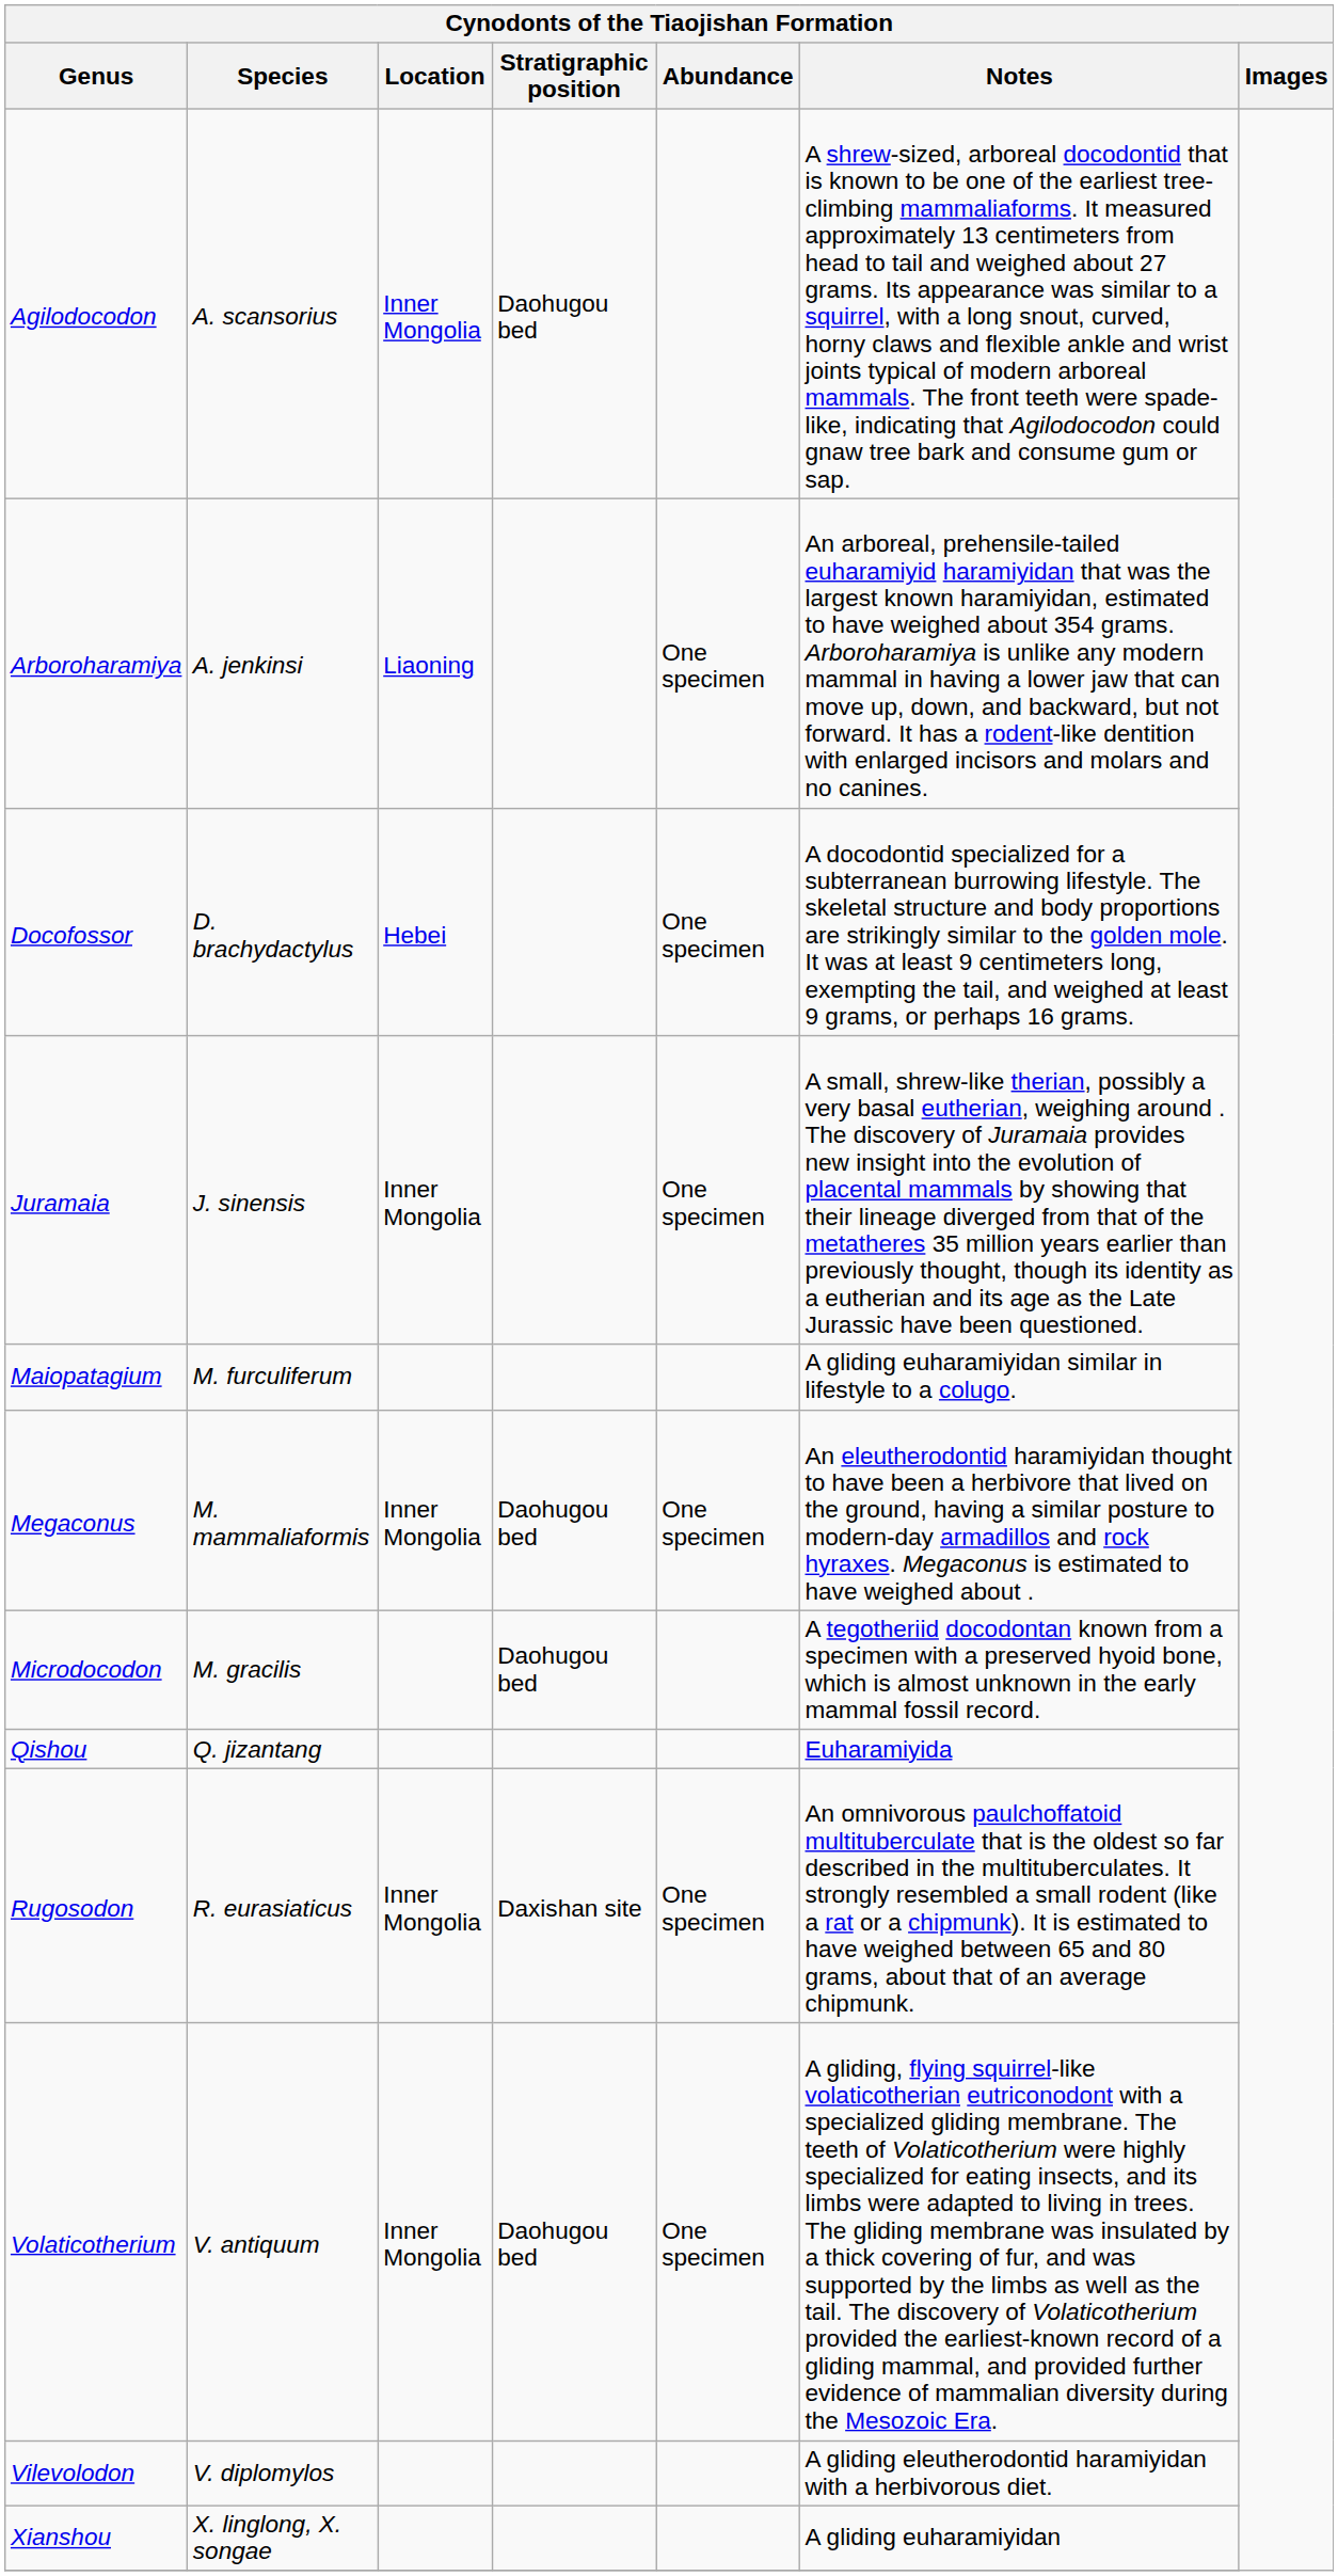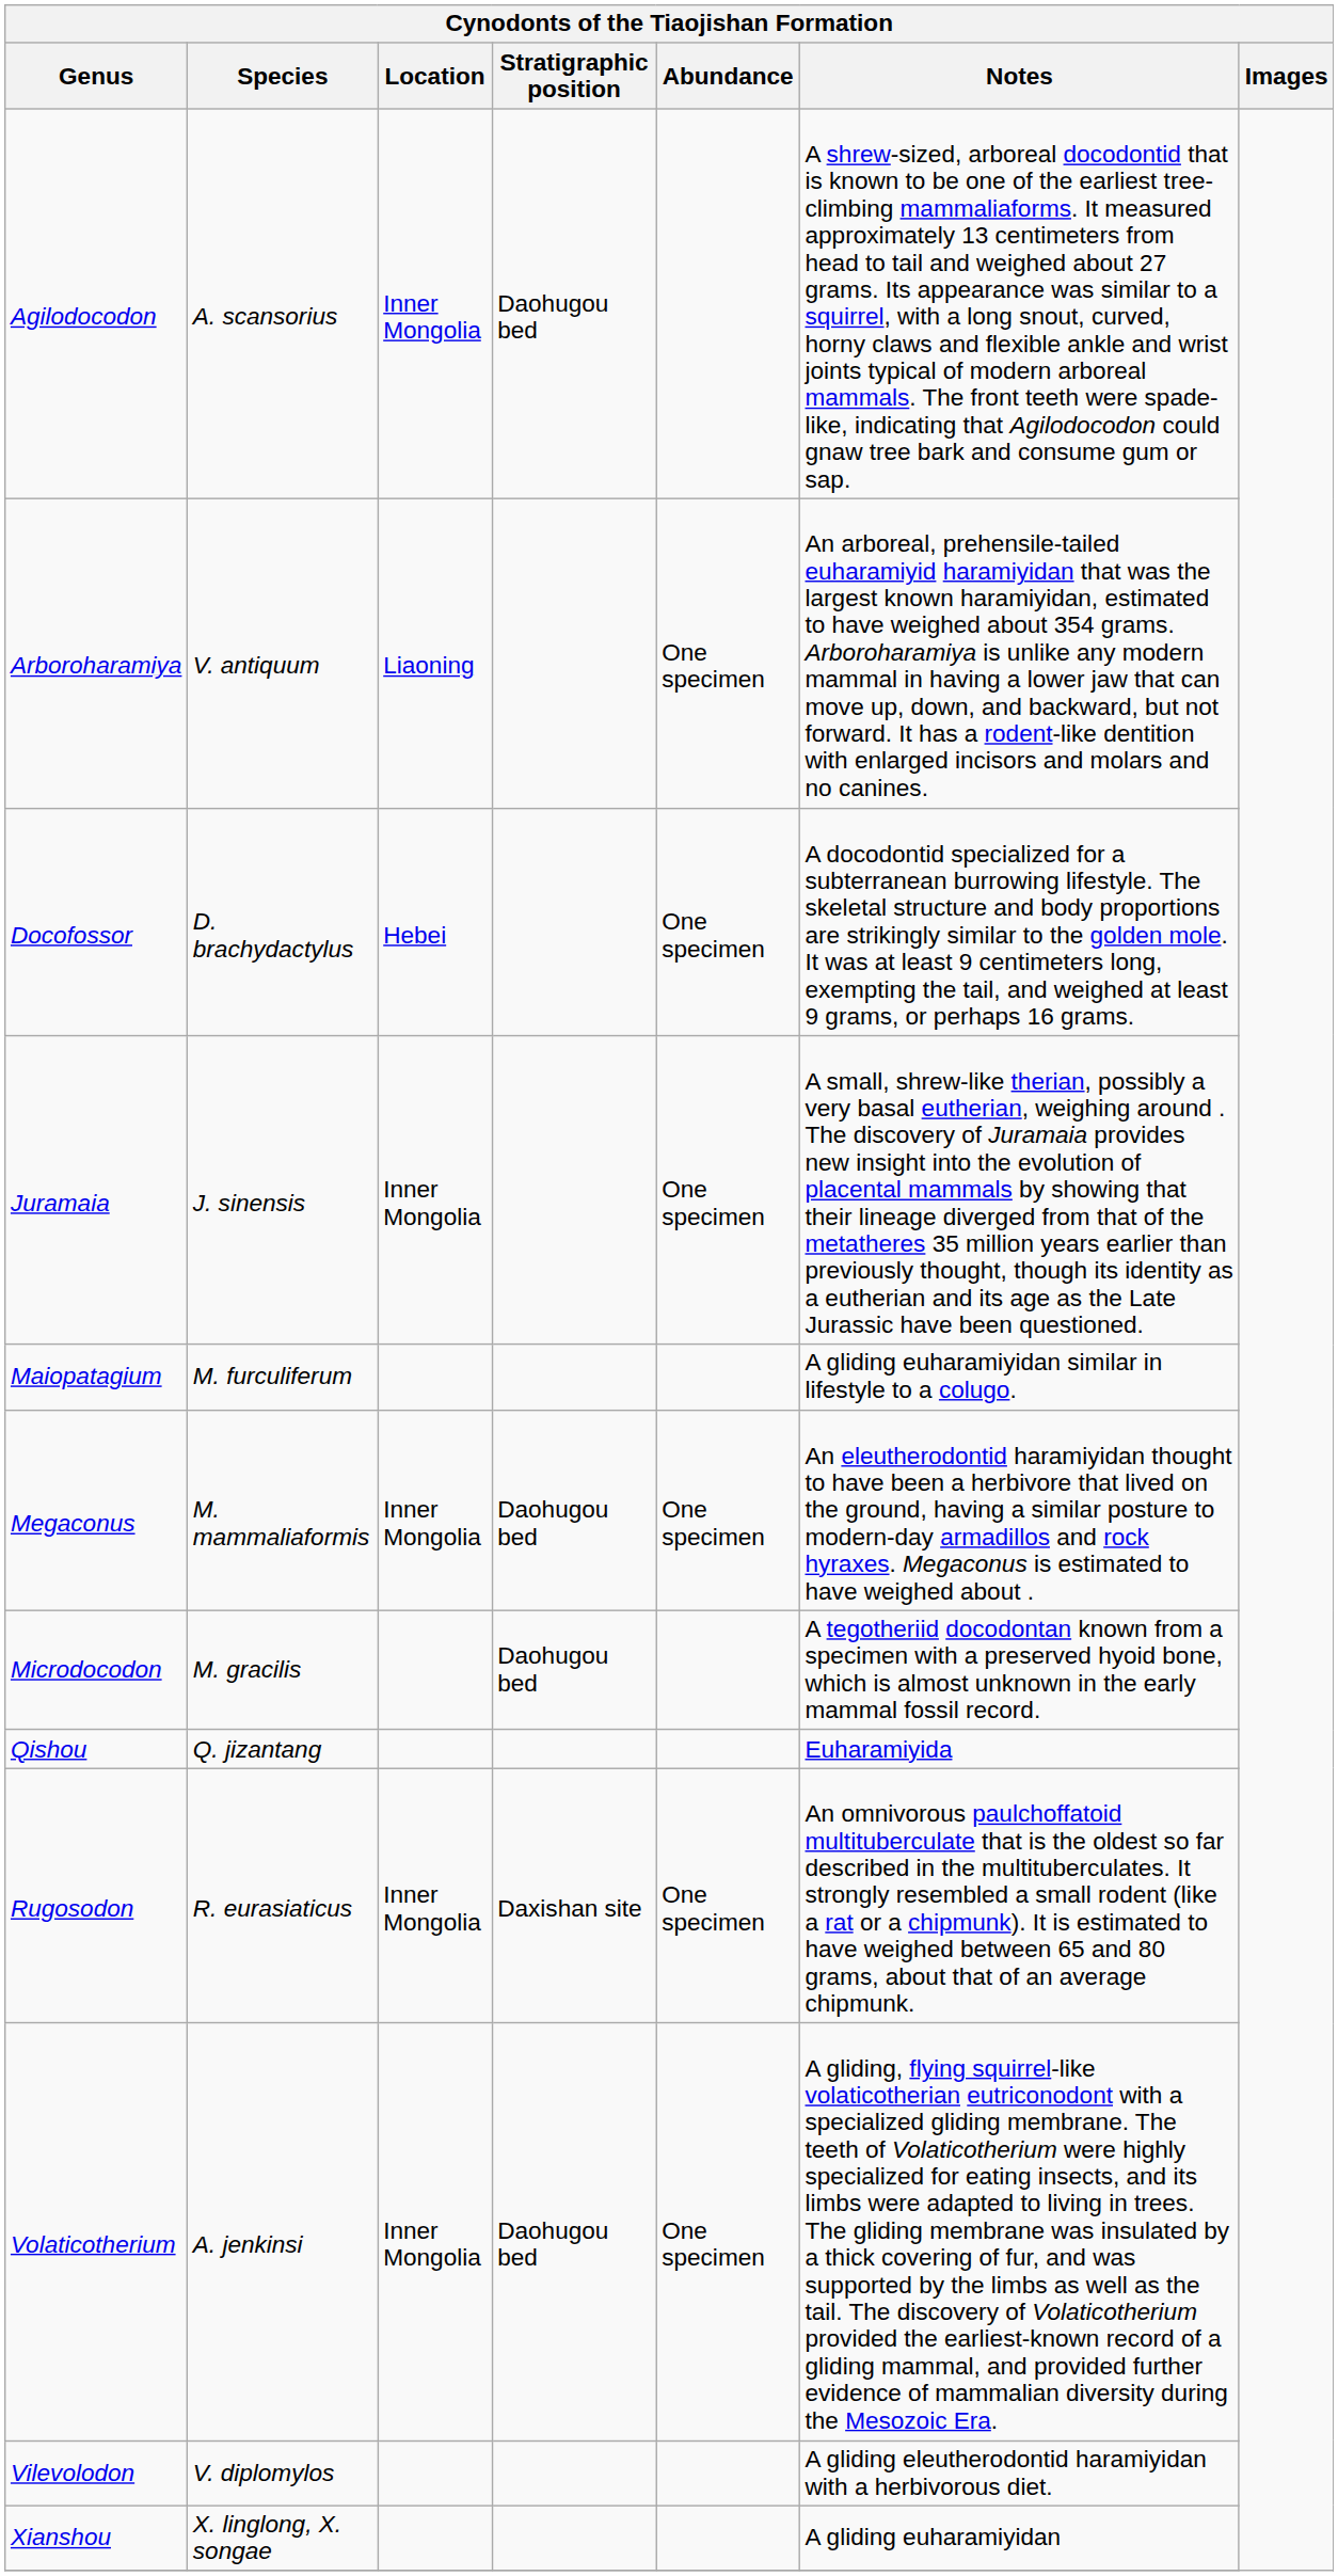Arboroharamiya | Species: A. jenkinsi -> V. antiquum
Volaticotherium | Species: V. antiquum -> A. jenkinsi
